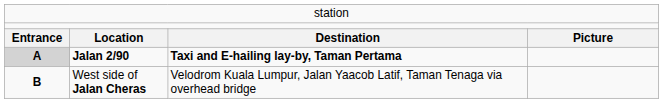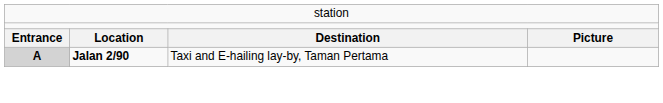Jalan 2/90 | column 3: bold -> normal
- row: B | West side of Jalan Cheras | Velodrom Kuala Lumpur, Jalan Yaacob Latif, Taman Tenaga via overhead bridge
